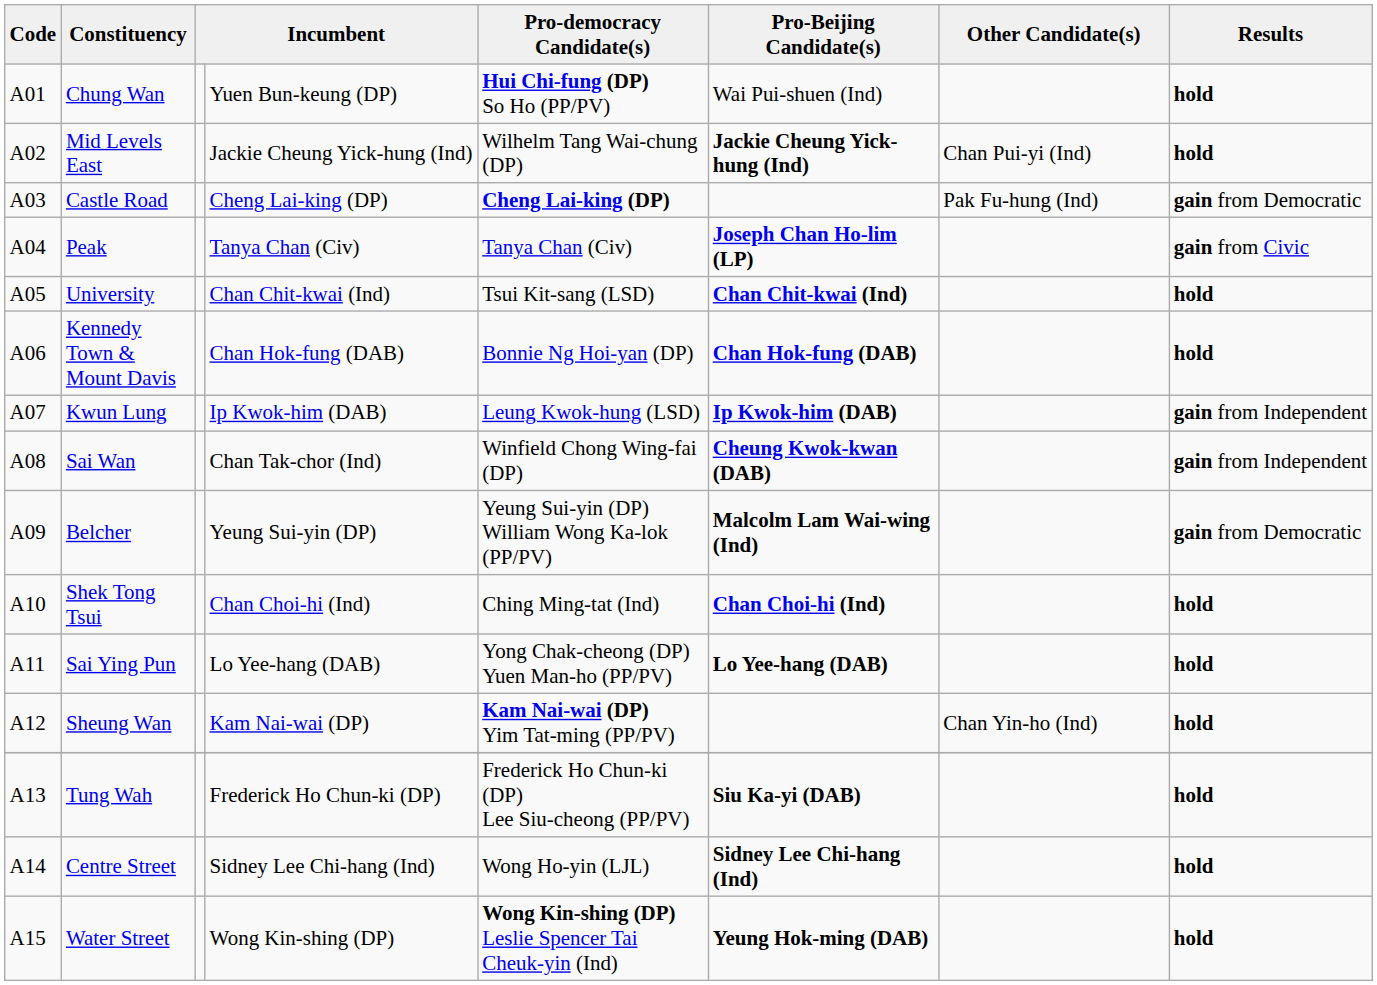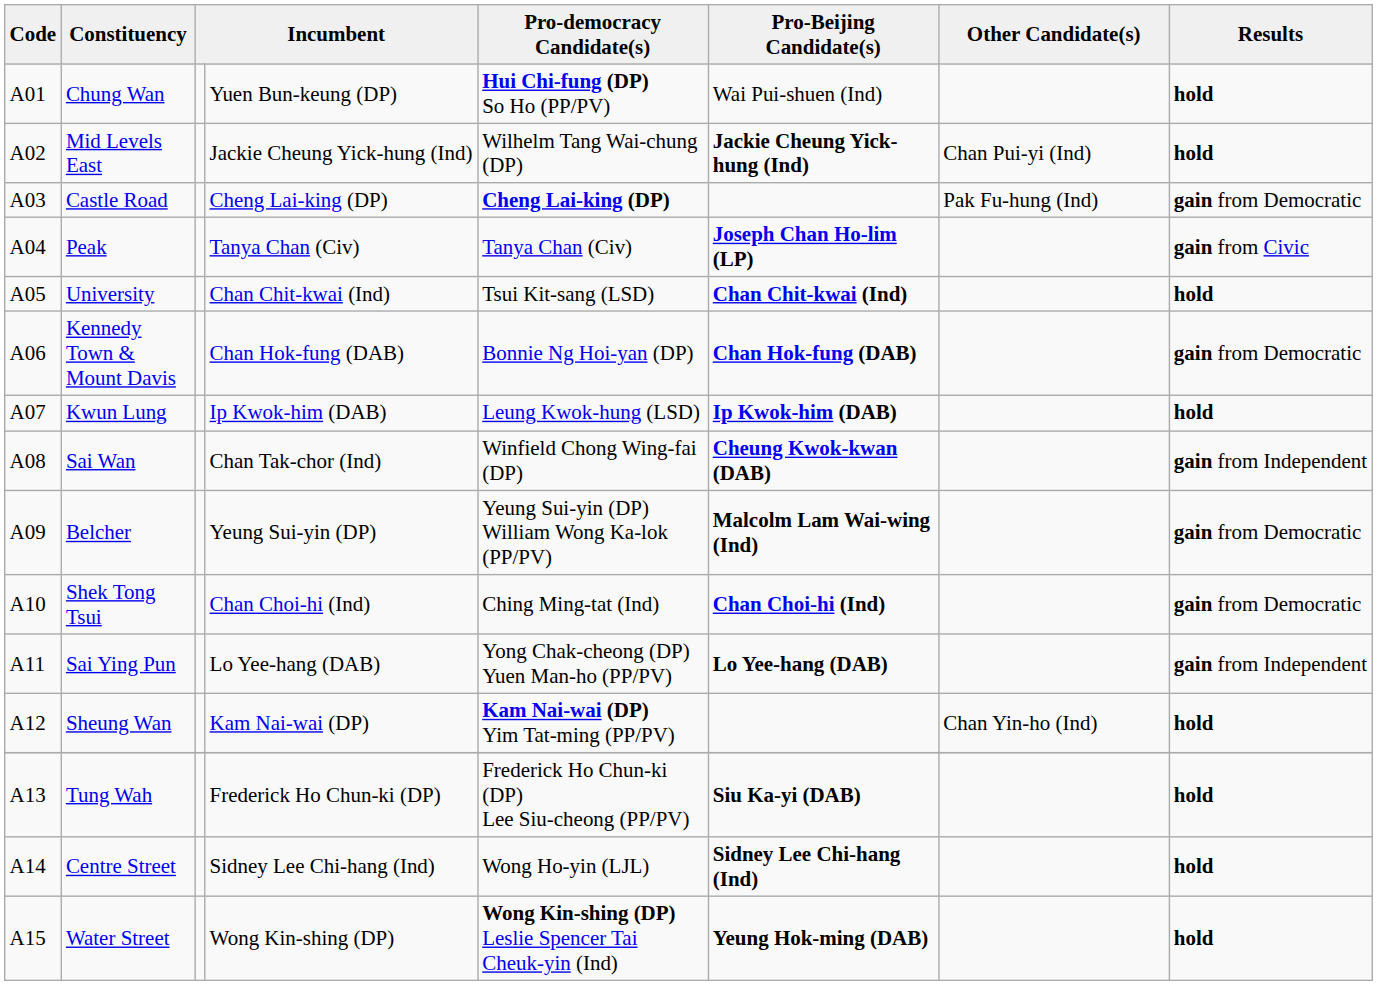Kennedy Town & Mount Davis | column 8: hold -> gain from Democratic
Kwun Lung | column 8: gain from Independent -> hold
Shek Tong Tsui | column 8: hold -> gain from Democratic
Sai Ying Pun | column 8: hold -> gain from Independent
